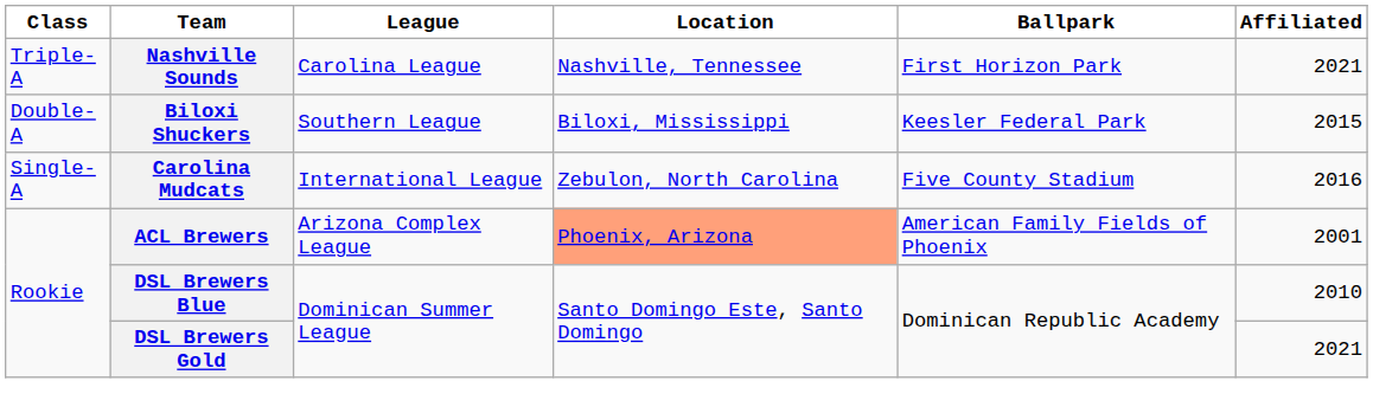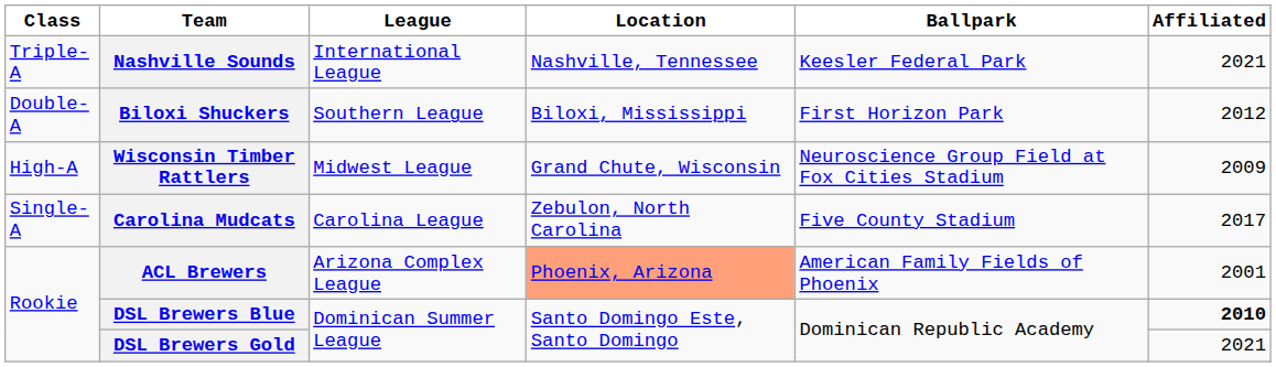Nashville Sounds | League: Carolina League -> International League
Nashville Sounds | Ballpark: First Horizon Park -> Keesler Federal Park
Biloxi Shuckers | Ballpark: Keesler Federal Park -> First Horizon Park
Biloxi Shuckers | Affiliated: 2015 -> 2012
+ row: High-A | Wisconsin Timber Rattlers | Midwest League | Grand Chute, Wisconsin | Neuroscience Group Field at Fox Cities Stadium | 2009
Carolina Mudcats | League: International League -> Carolina League
Carolina Mudcats | Affiliated: 2016 -> 2017
DSL Brewers Blue | Affiliated: normal -> bold
